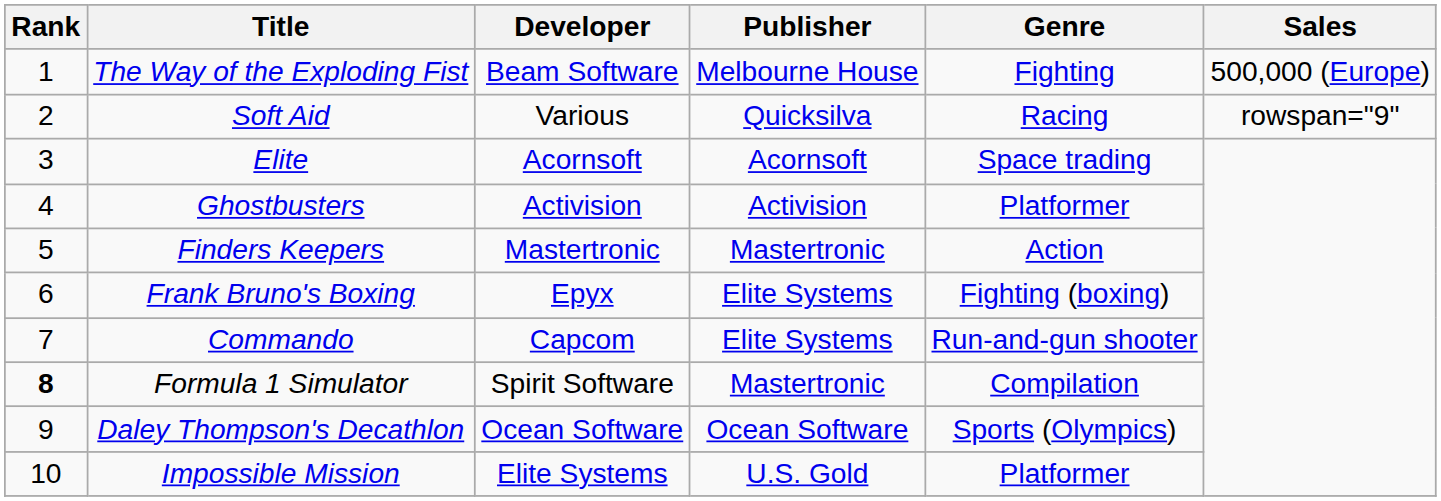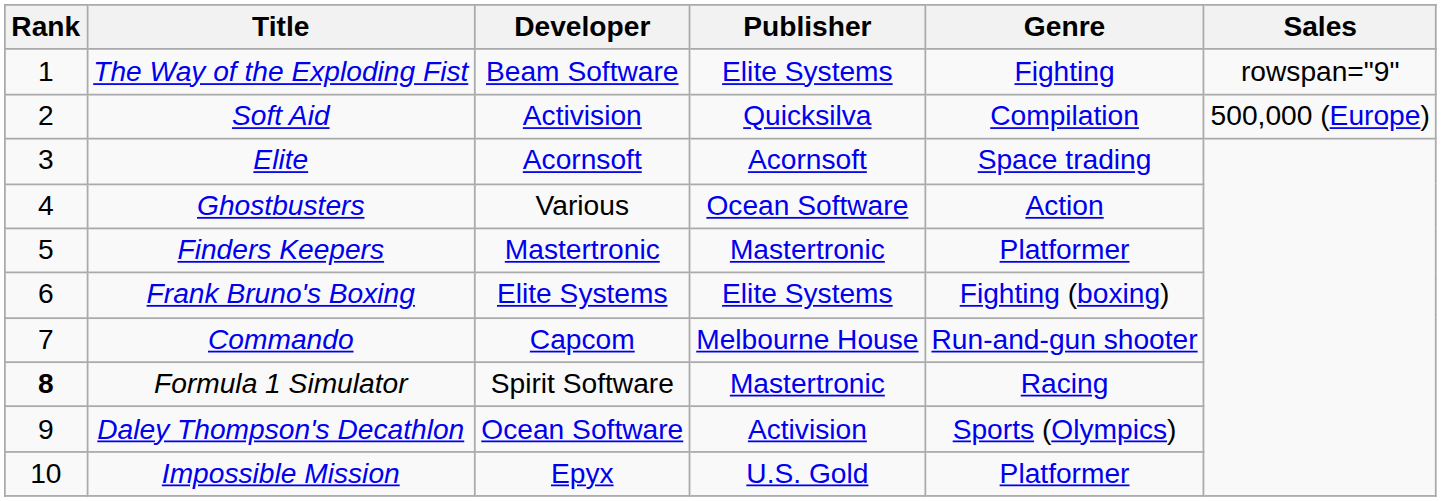The Way of the Exploding Fist | Publisher: Melbourne House -> Elite Systems
The Way of the Exploding Fist | Sales: 500,000 (Europe) -> rowspan="9"
Soft Aid | Developer: Various -> Activision
Soft Aid | Genre: Racing -> Compilation
Soft Aid | Sales: rowspan="9" -> 500,000 (Europe)
Ghostbusters | Developer: Activision -> Various
Ghostbusters | Publisher: Activision -> Ocean Software
Ghostbusters | Genre: Platformer -> Action
Finders Keepers | Genre: Action -> Platformer
Frank Bruno's Boxing | Developer: Epyx -> Elite Systems
Commando | Publisher: Elite Systems -> Melbourne House
Formula 1 Simulator | Genre: Compilation -> Racing
Daley Thompson's Decathlon | Publisher: Ocean Software -> Activision
Impossible Mission | Developer: Elite Systems -> Epyx
